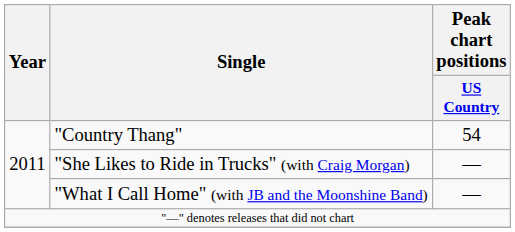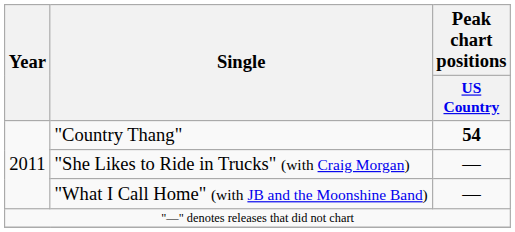"Country Thang" | Peak chart positions / US Country: normal -> bold
